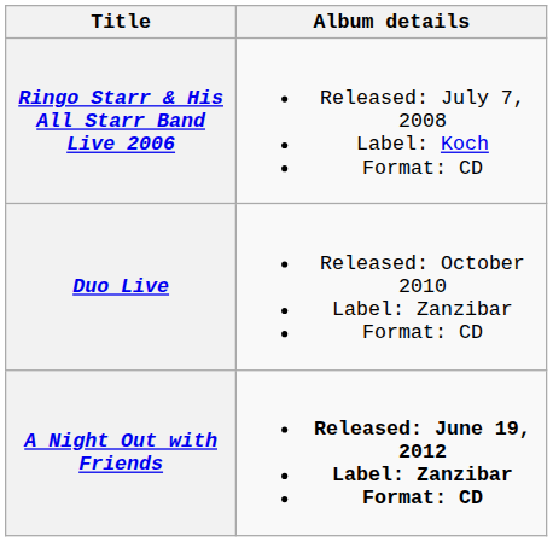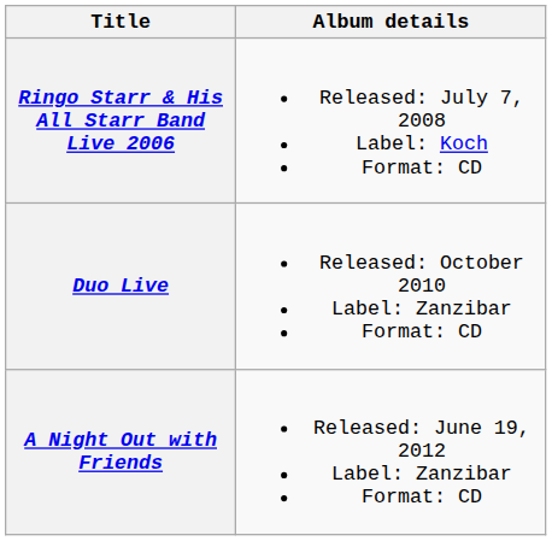A Night Out with Friends | Album details: bold -> normal
